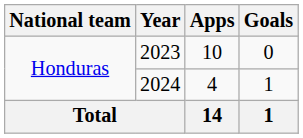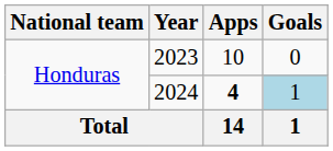2024 | Apps: normal -> bold
2024 | Goals: no background -> lightblue background
